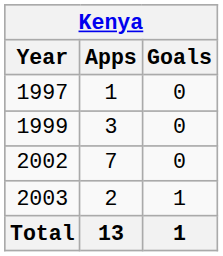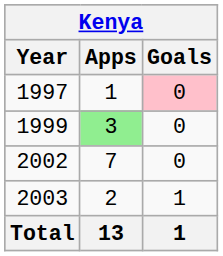1997 | Goals: no background -> pink background
1999 | Apps: no background -> lightgreen background
